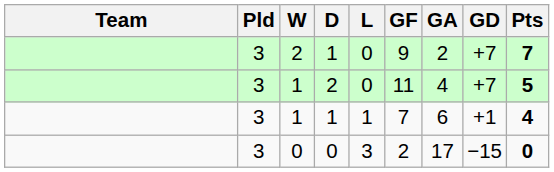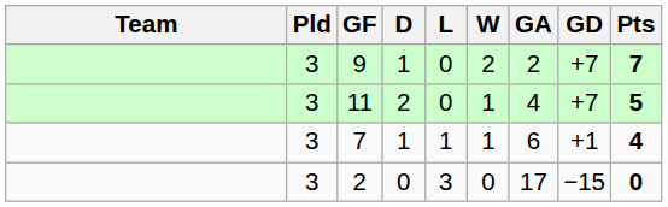columns swapped: W <-> GF
